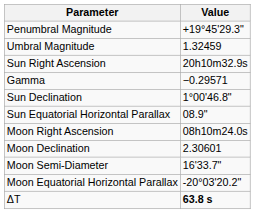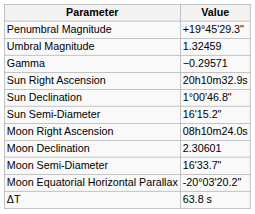rows swapped: Gamma <-> Sun Right Ascension
+ row: Sun Semi-Diameter | 16'15.2"
- row: Sun Equatorial Horizontal Parallax | 08.9"
ΔT | Value: bold -> normal
